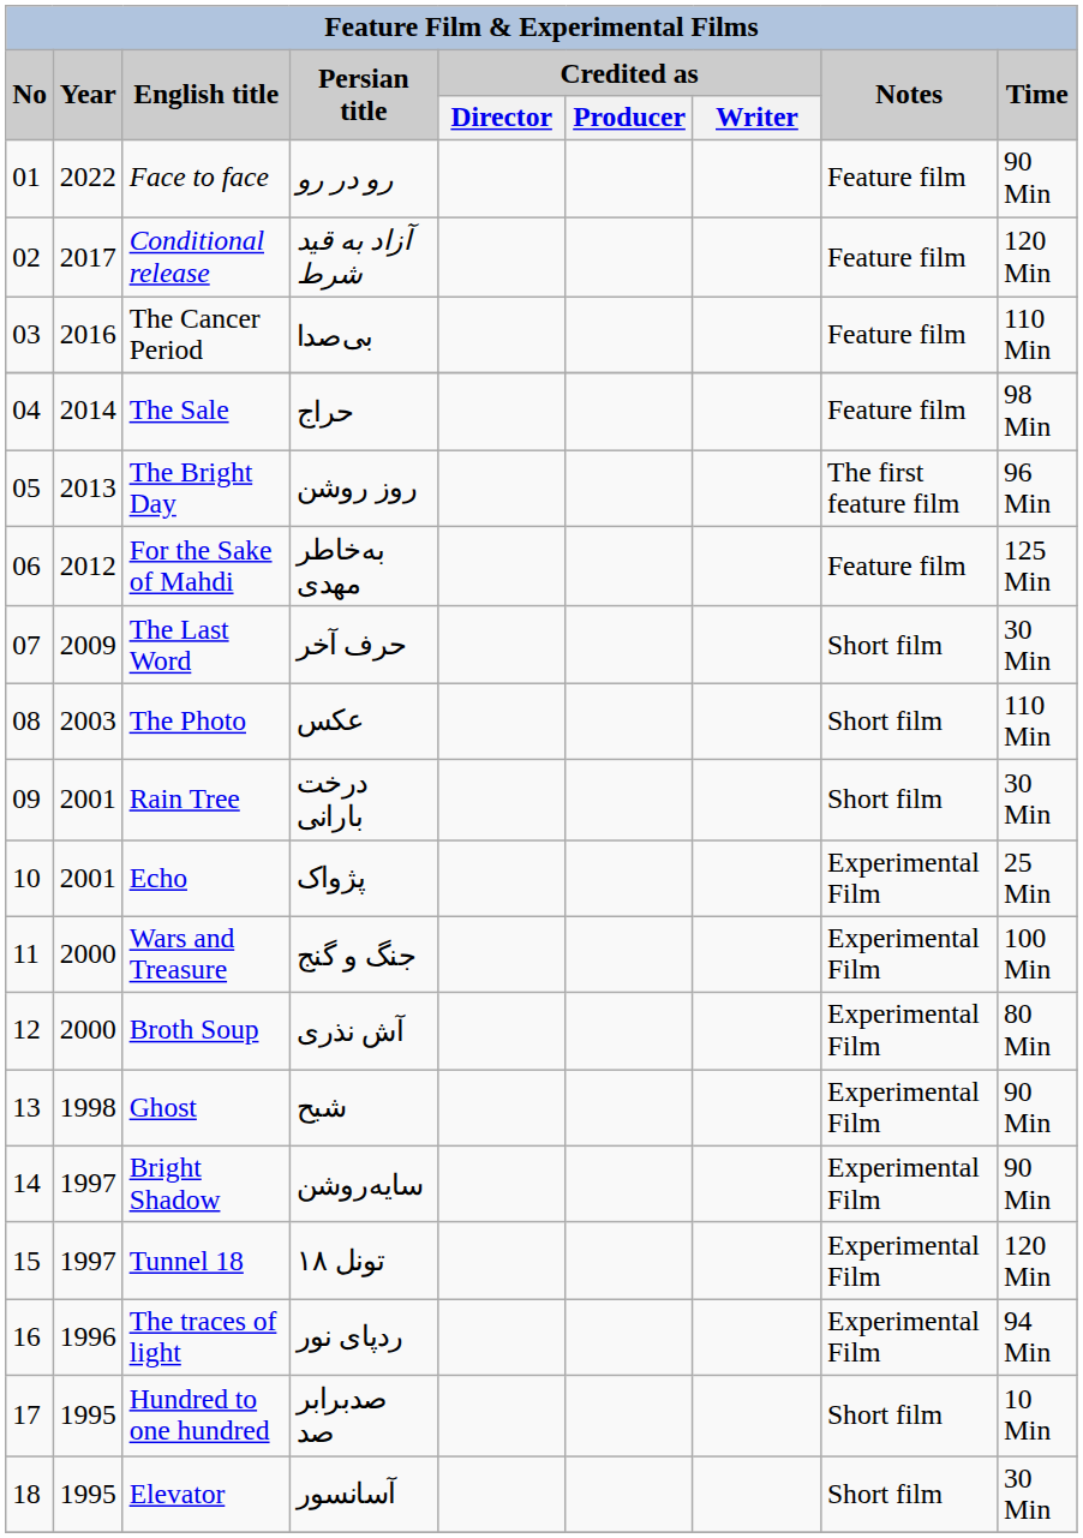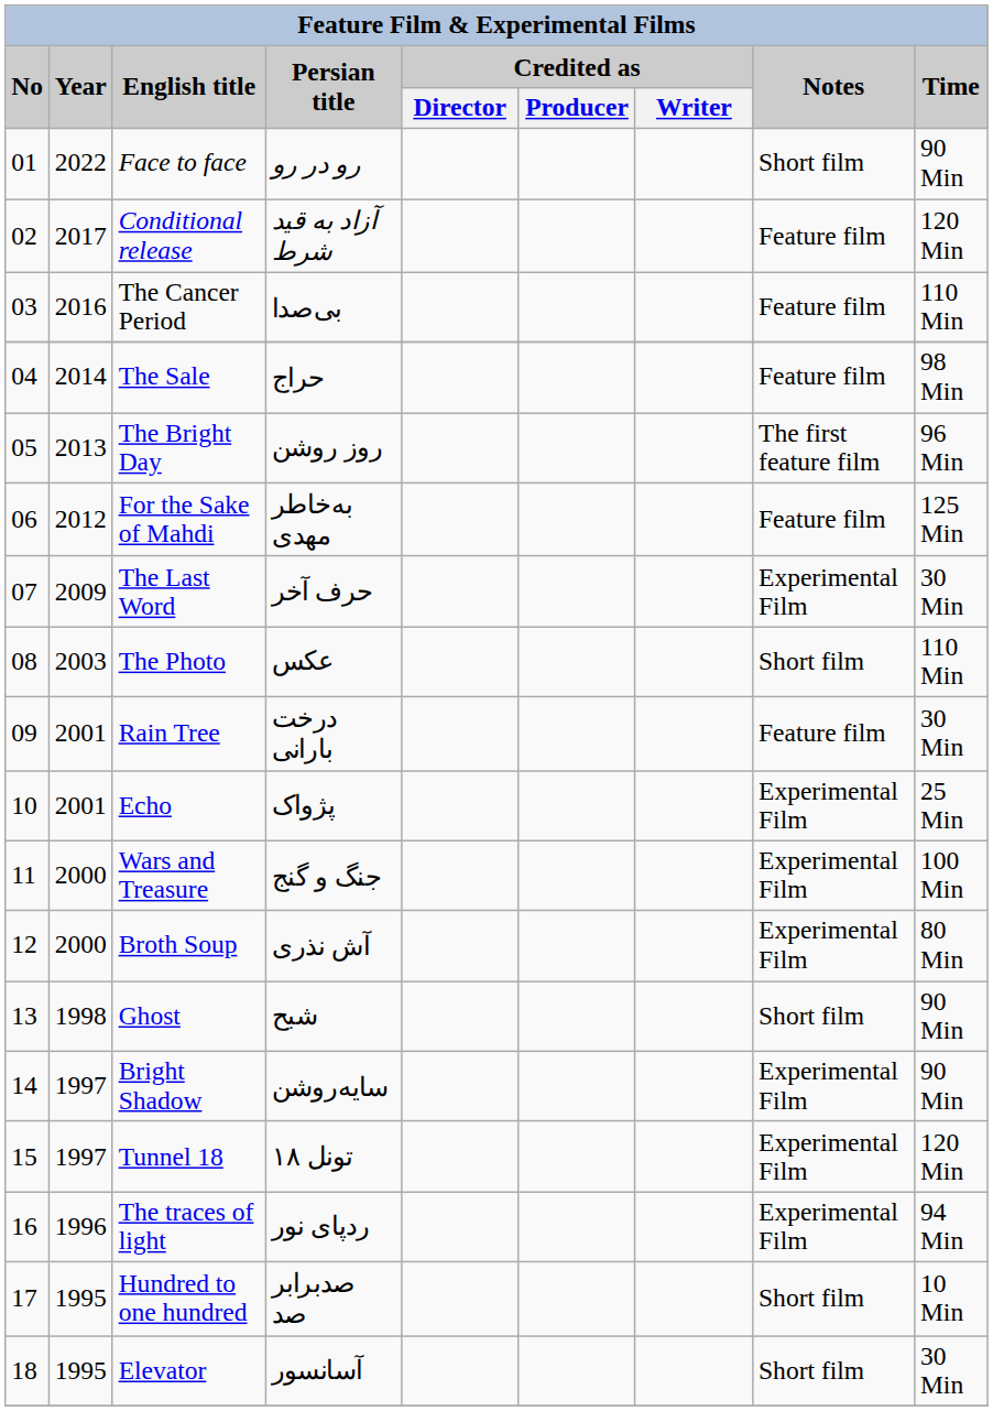Face to face | Notes: Feature film -> Short film
The Last Word | Notes: Short film -> Experimental Film
Rain Tree | Notes: Short film -> Feature film
Ghost | Notes: Experimental Film -> Short film
